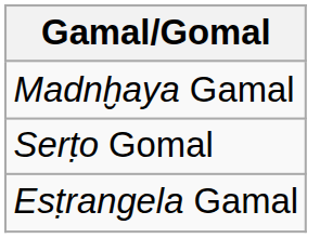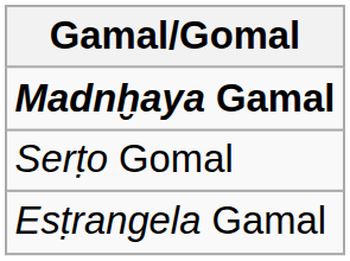row 2 | column 1: normal -> bold
